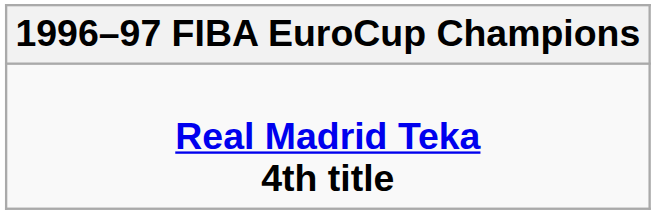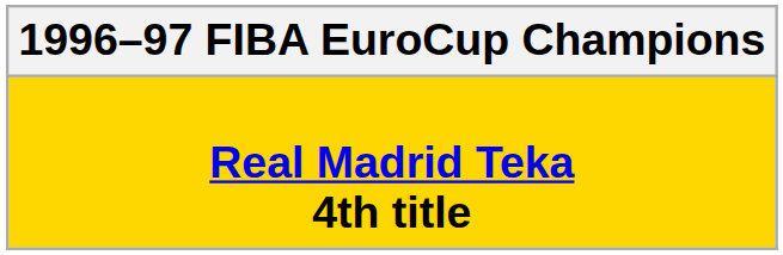row 2 | column 1: no background -> gold background
